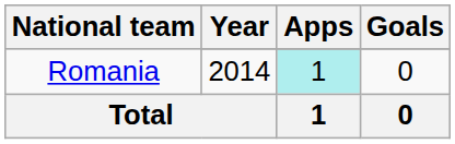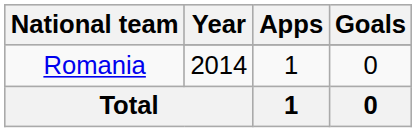2014 | Apps: paleturquoise background -> no background
